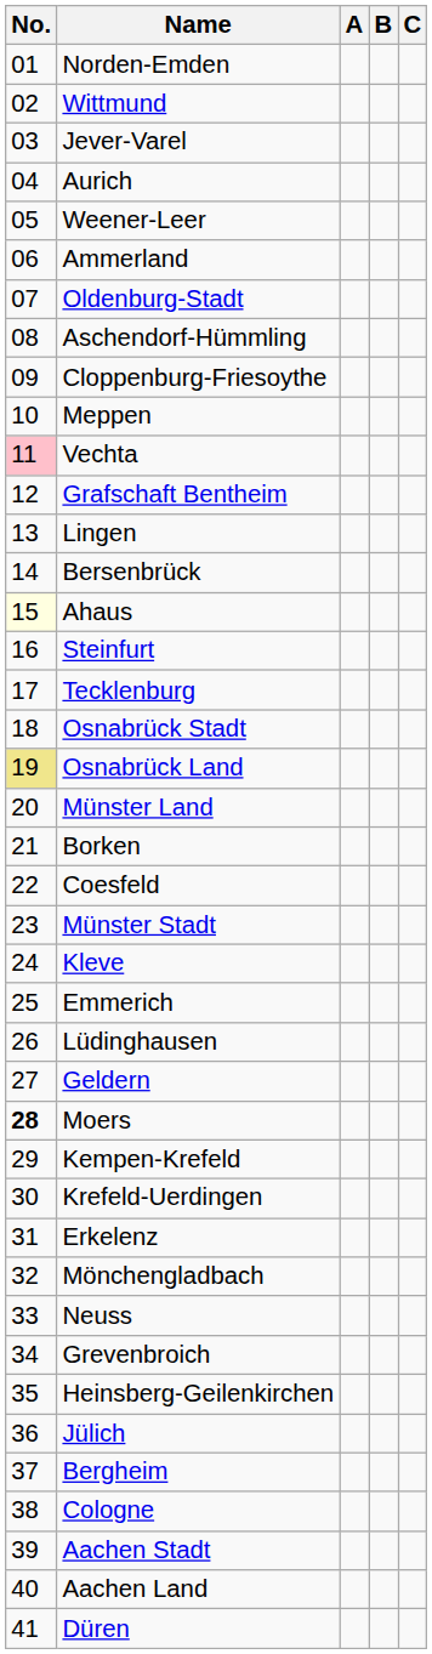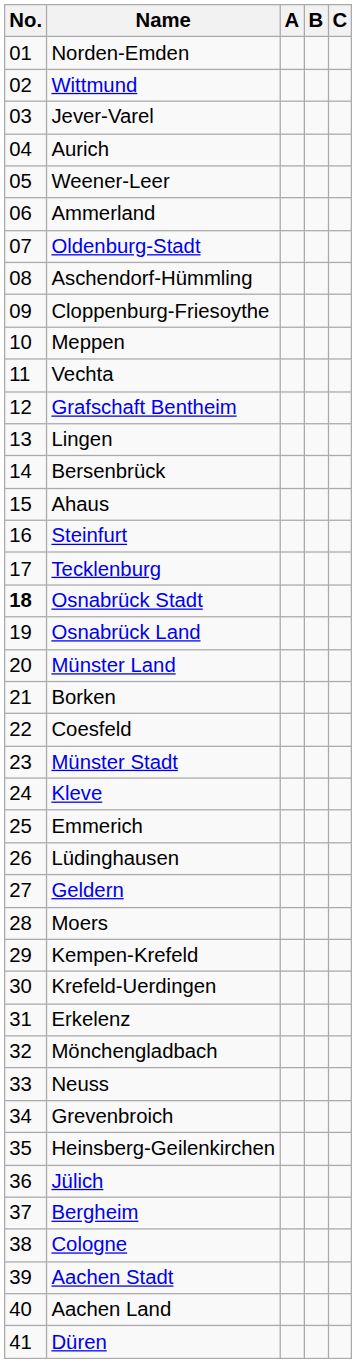Vechta | No.: pink background -> no background
Ahaus | No.: lightyellow background -> no background
Osnabrück Stadt | No.: normal -> bold
Osnabrück Land | No.: khaki background -> no background
Moers | No.: bold -> normal
